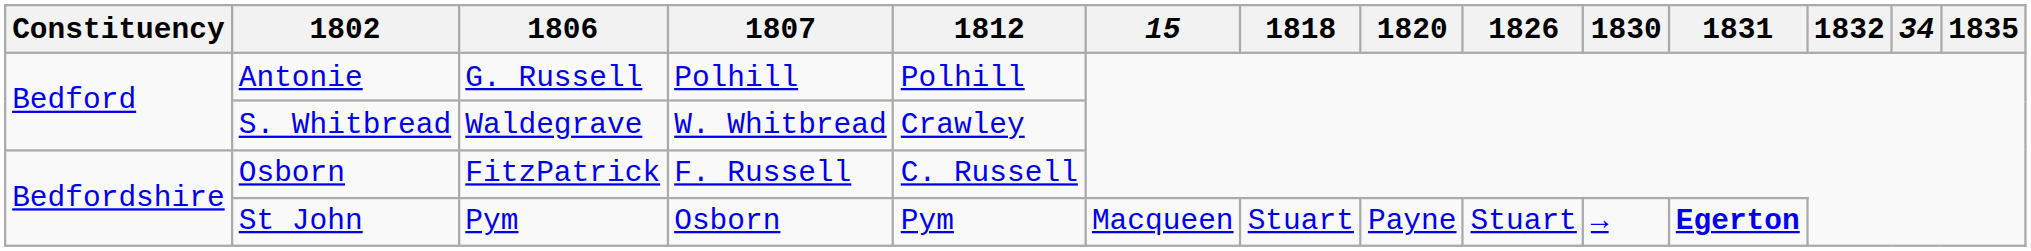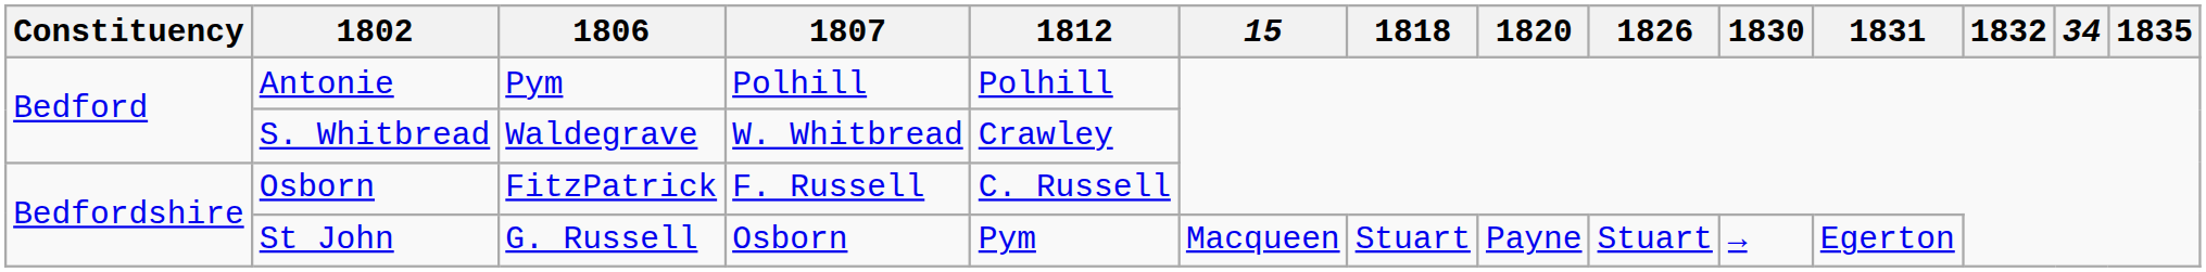Antonie | 1806: G. Russell -> Pym
St John | 1806: Pym -> G. Russell
St John | 1831: bold -> normal
